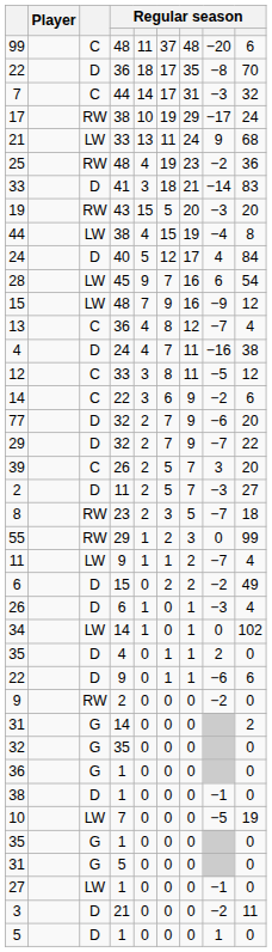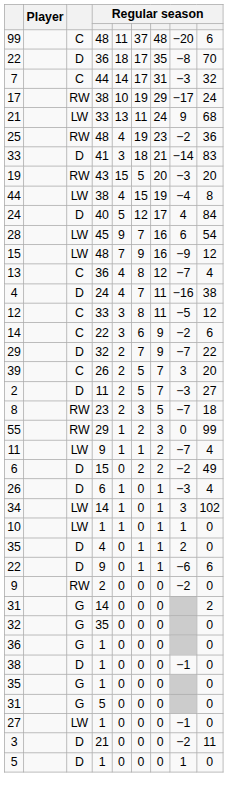- row: 77 | D | 32 | 2 | 7 | 9 | −6 | 20
34 | column 8: 0 -> 3
+ row: 10 | LW | 1 | 1 | 0 | 1 | 1 | 0
- row: 10 | LW | 7 | 0 | 0 | 0 | −5 | 19
